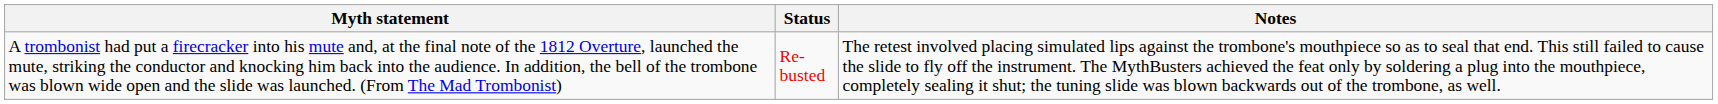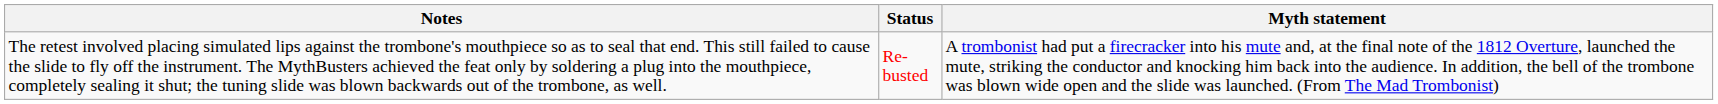columns swapped: Myth statement <-> Notes
